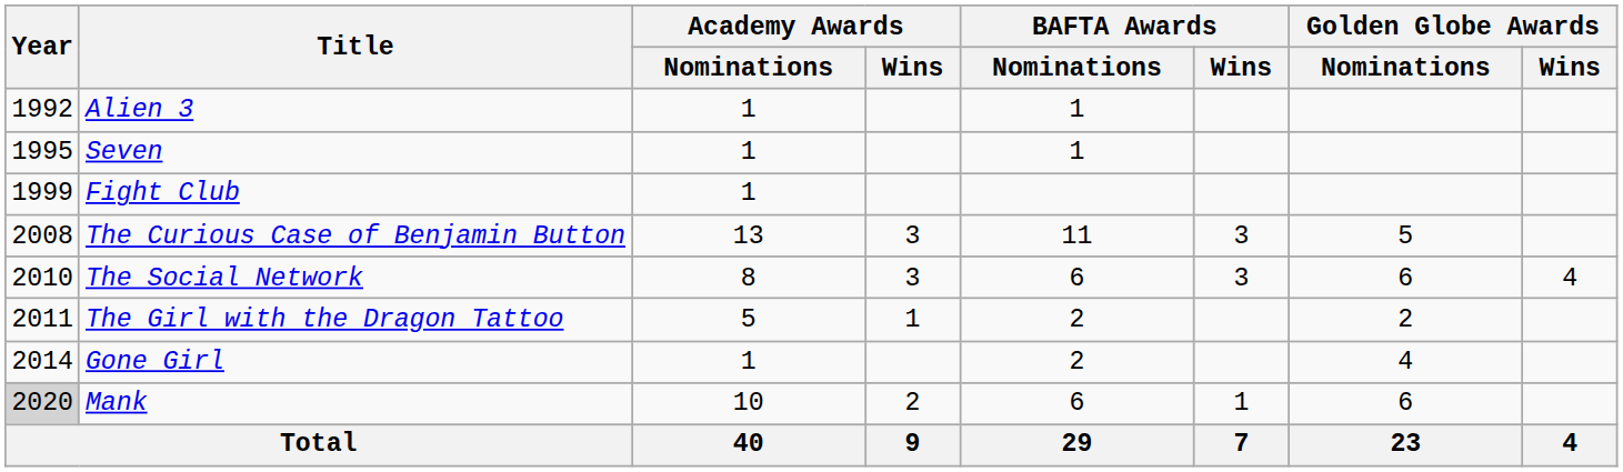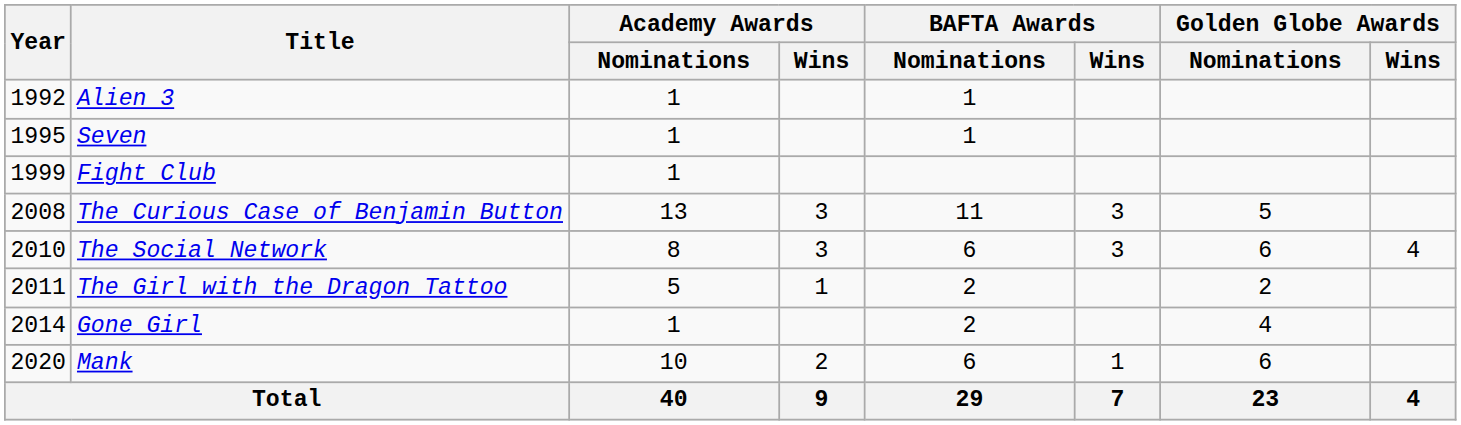Mank | Year: lightgrey background -> no background
